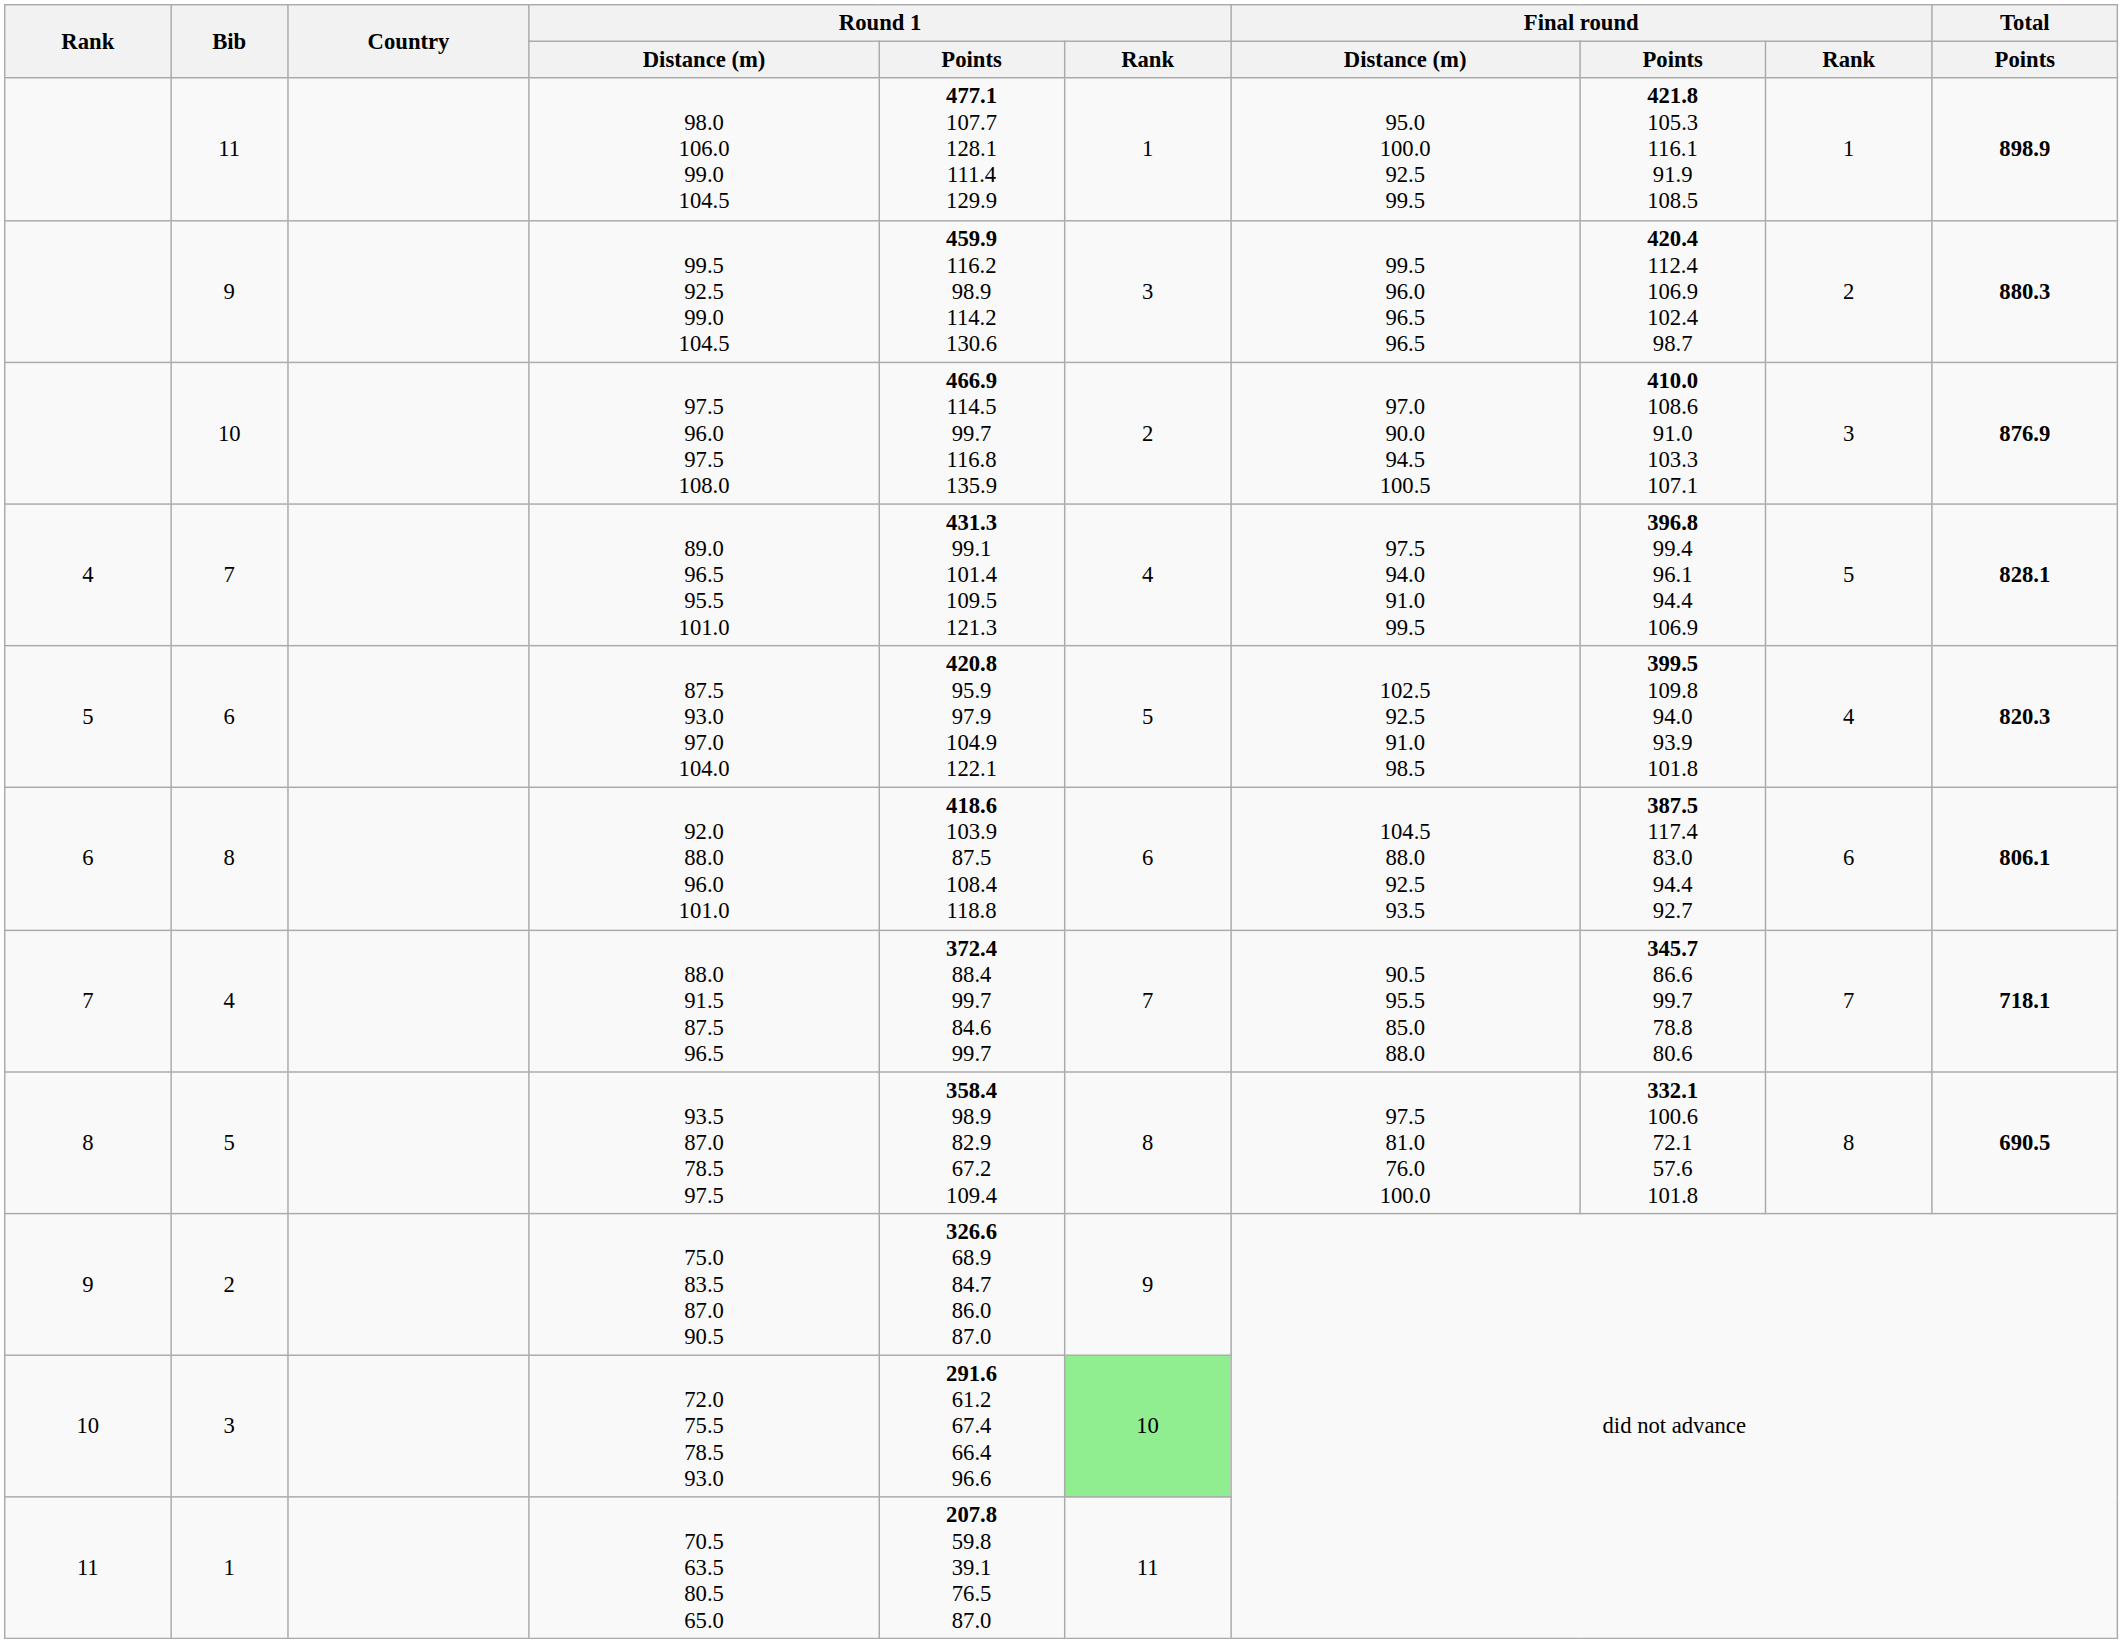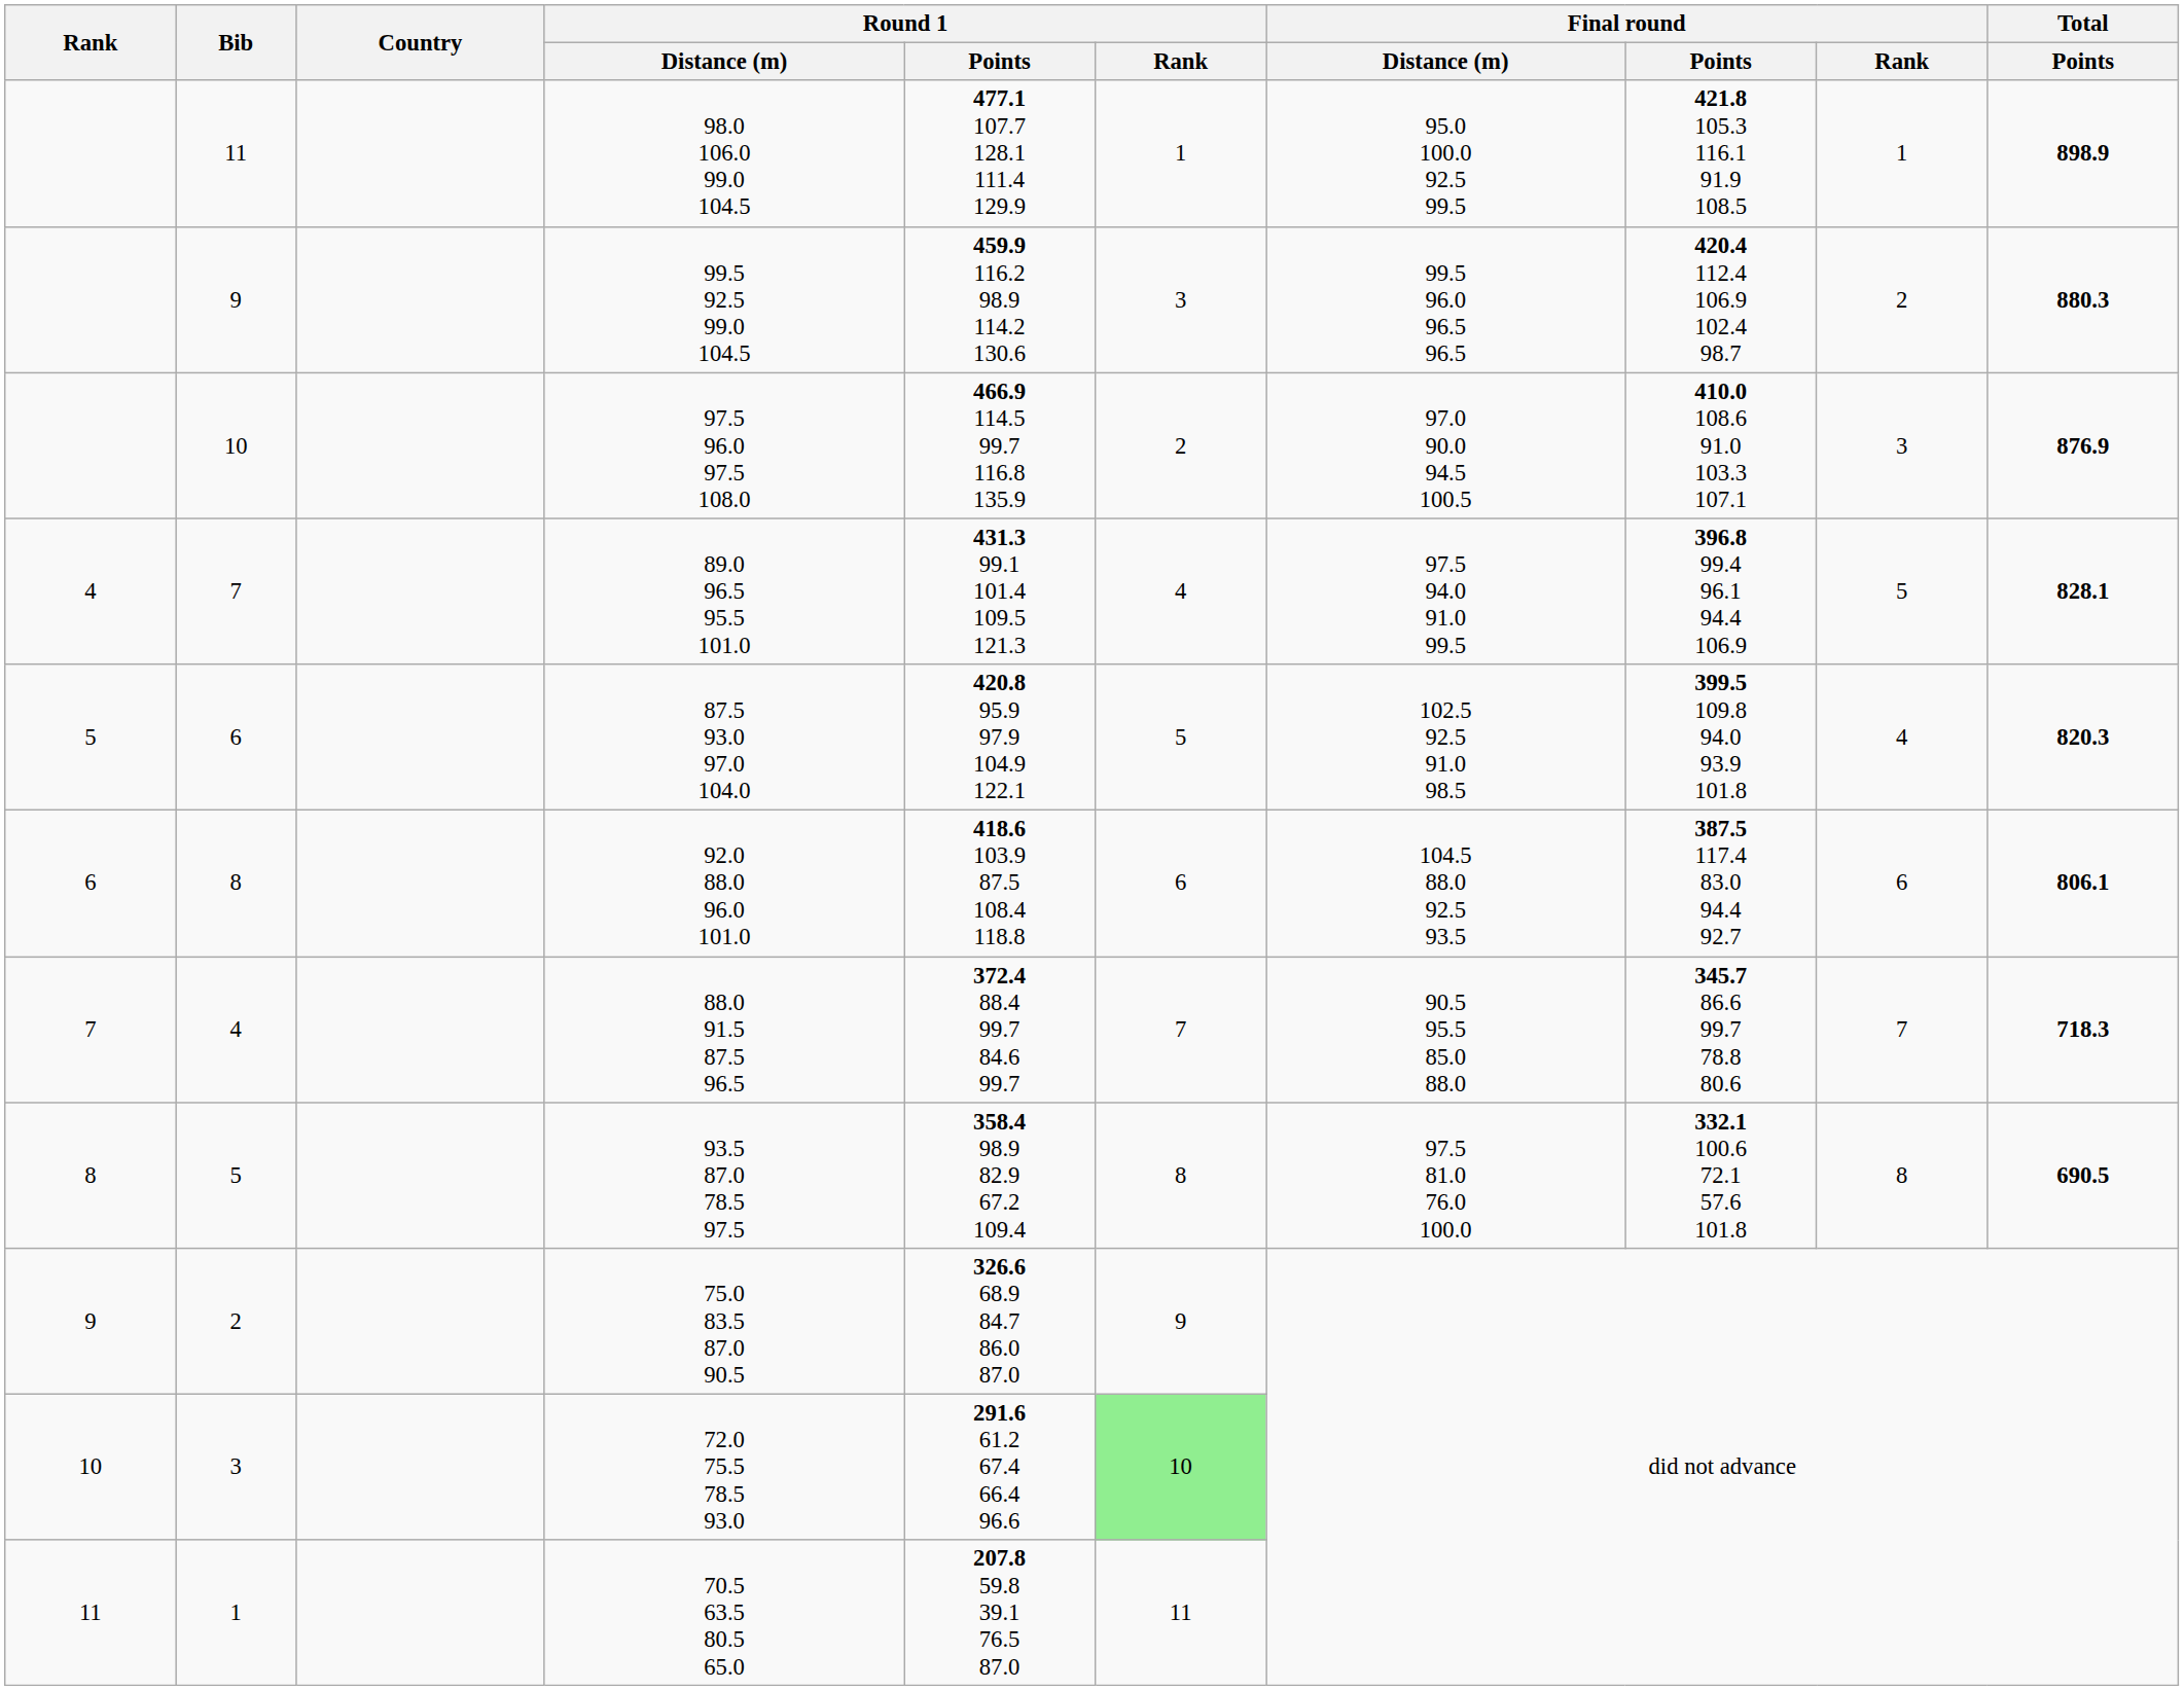row 9 | Total / Points: 718.1 -> 718.3
